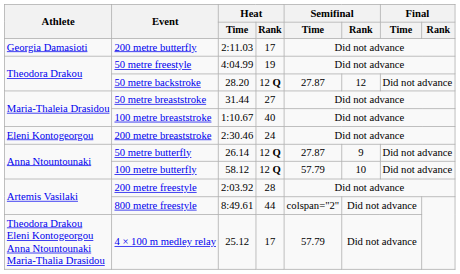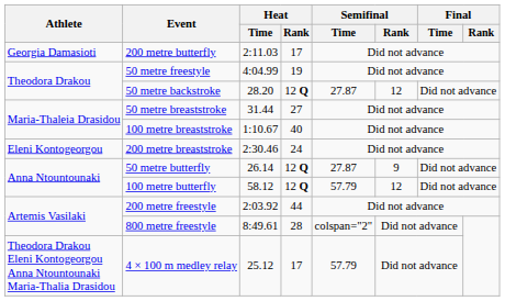100 metre butterfly | Semifinal / Rank: 10 -> 12
200 metre freestyle | Heat / Rank: 28 -> 44
800 metre freestyle | Heat / Rank: 44 -> 28
